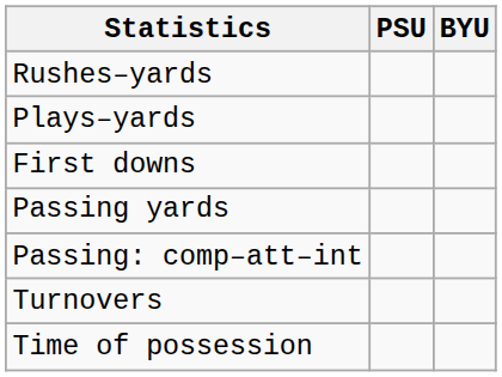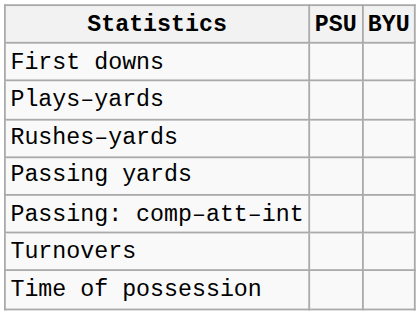rows swapped: First downs <-> Rushes–yards
